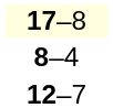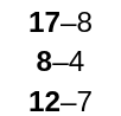17–8 | column 1: lightyellow background -> no background
